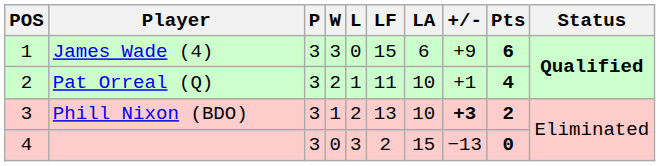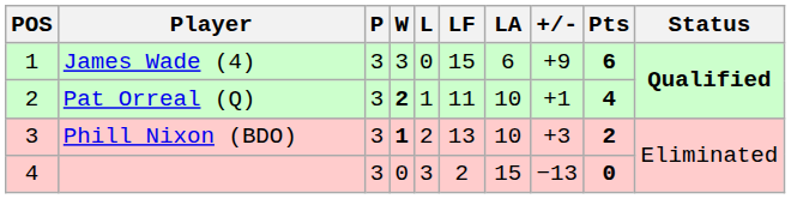Pat Orreal (Q) | W: normal -> bold
Phill Nixon (BDO) | W: normal -> bold
Phill Nixon (BDO) | +/-: bold -> normal
